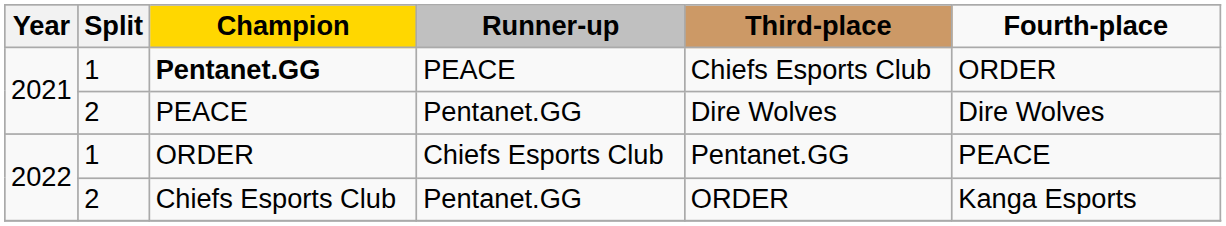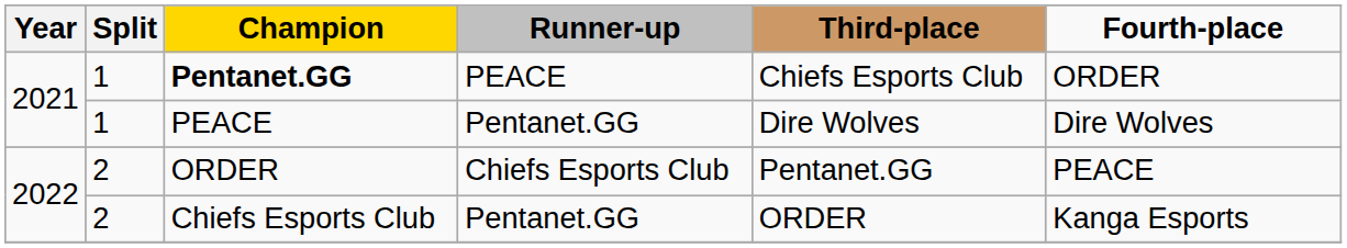row 3 | Split: 2 -> 1
row 4 | Split: 1 -> 2
